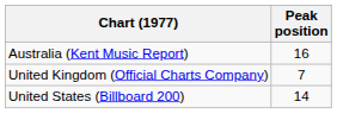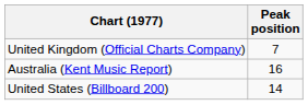rows swapped: Australia (Kent Music Report) <-> United Kingdom (Official Charts Company)
